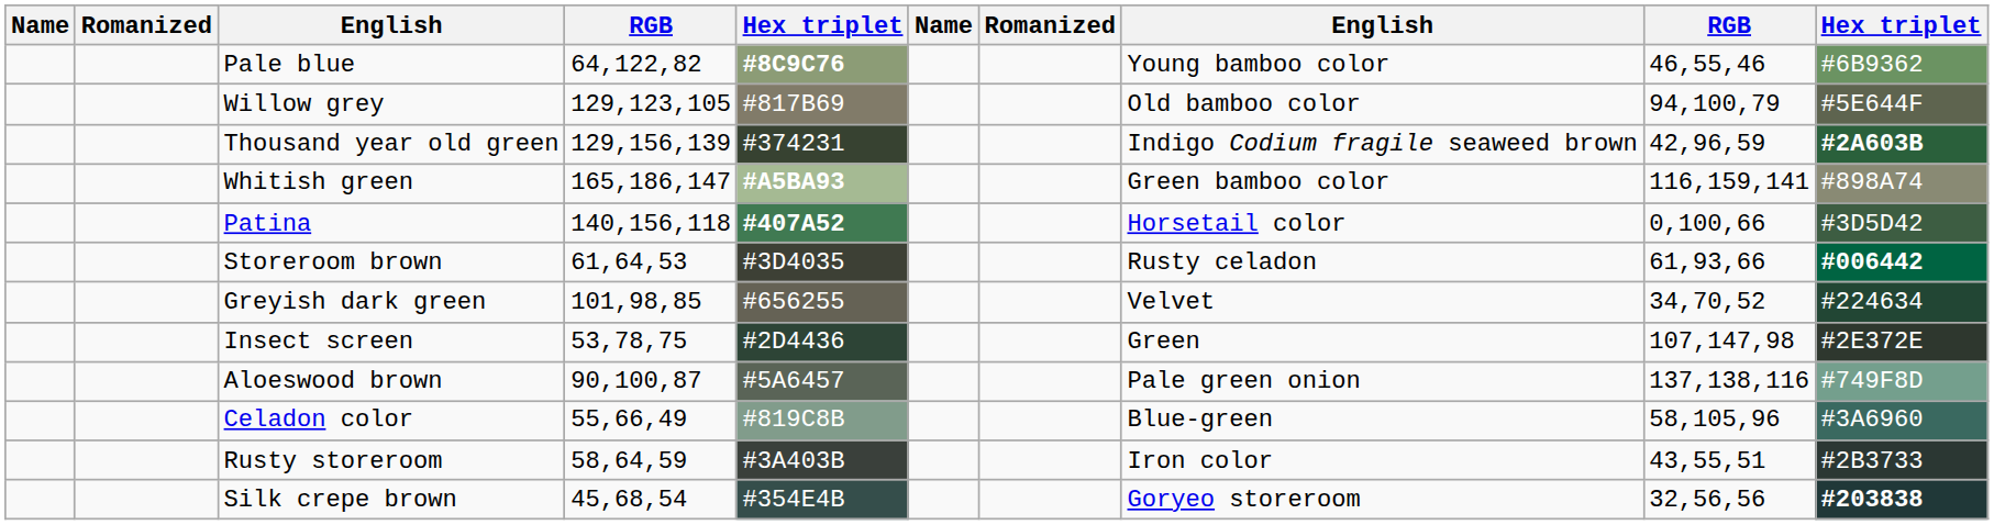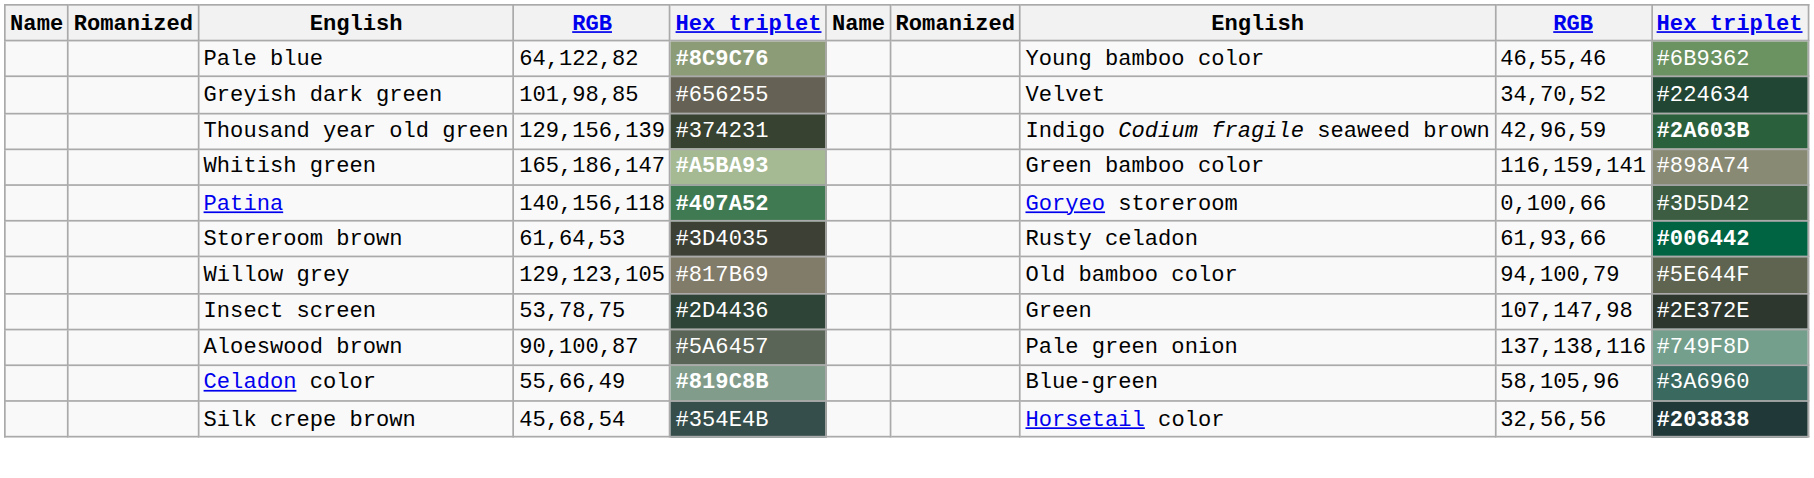rows swapped: Willow grey <-> Greyish dark green
Patina | column 8: Horsetail color -> Goryeo storeroom
Celadon color | column 5: normal -> bold
- row: Rusty storeroom | 58,64,59 | #3A403B | Iron color | 43,55,51 | #2B3733
Silk crepe brown | column 8: Goryeo storeroom -> Horsetail color
